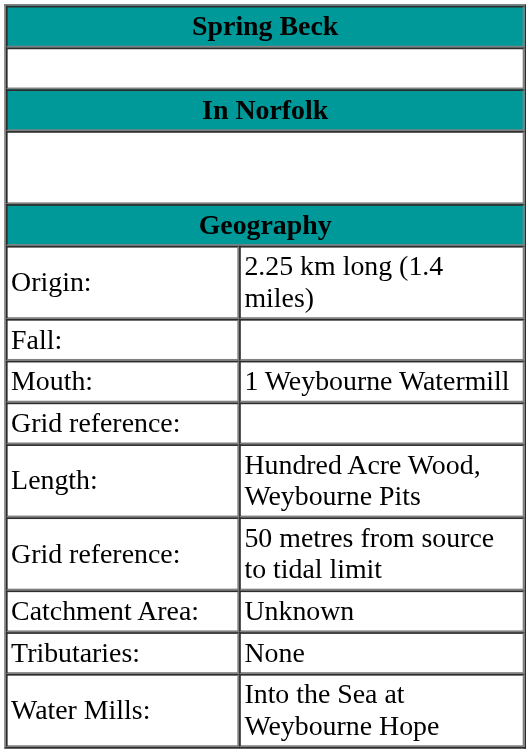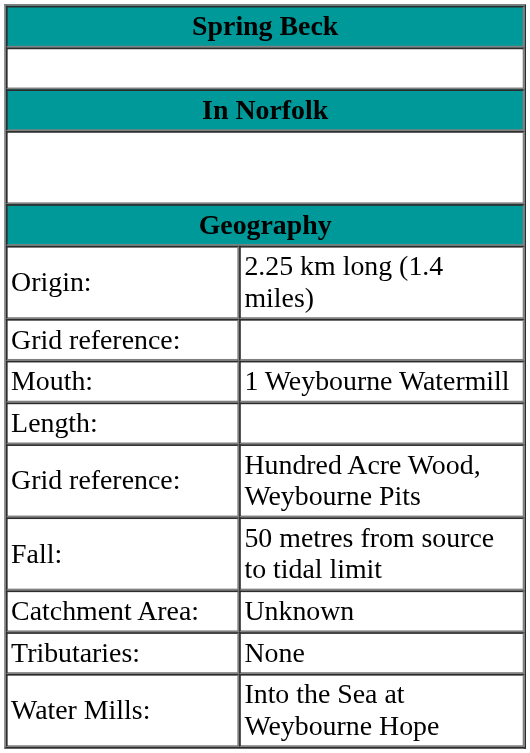row 7 | column 1: Fall: -> Grid reference:
row 9 | column 1: Grid reference: -> Length:
row 10 | column 1: Length: -> Grid reference:
row 11 | column 1: Grid reference: -> Fall:
